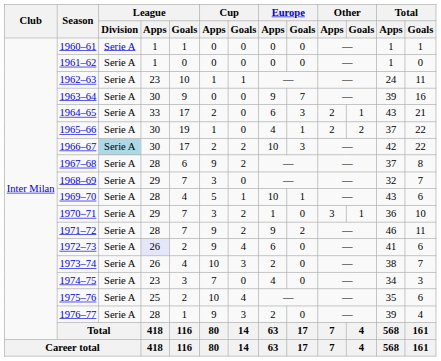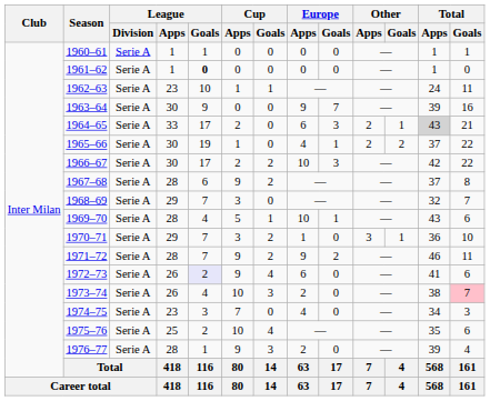1961–62 | League / Goals: normal -> bold
1964–65 | Total / Apps: no background -> lightgrey background
1966–67 | League / Division: lightblue background -> no background
1972–73 | League / Apps: lavender background -> no background
1972–73 | League / Goals: no background -> lavender background
1973–74 | Total / Goals: no background -> pink background
